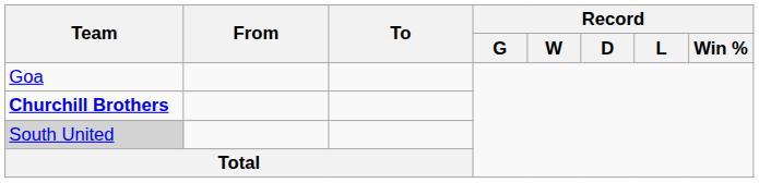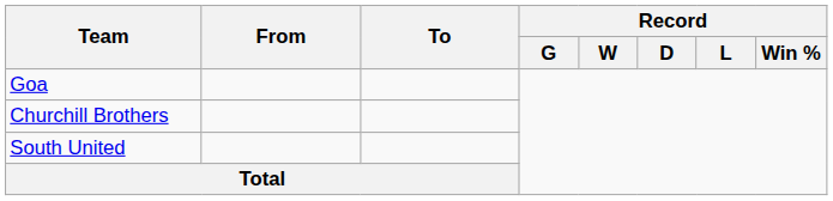Churchill Brothers | Team: bold -> normal
South United | Team: lightgrey background -> no background
